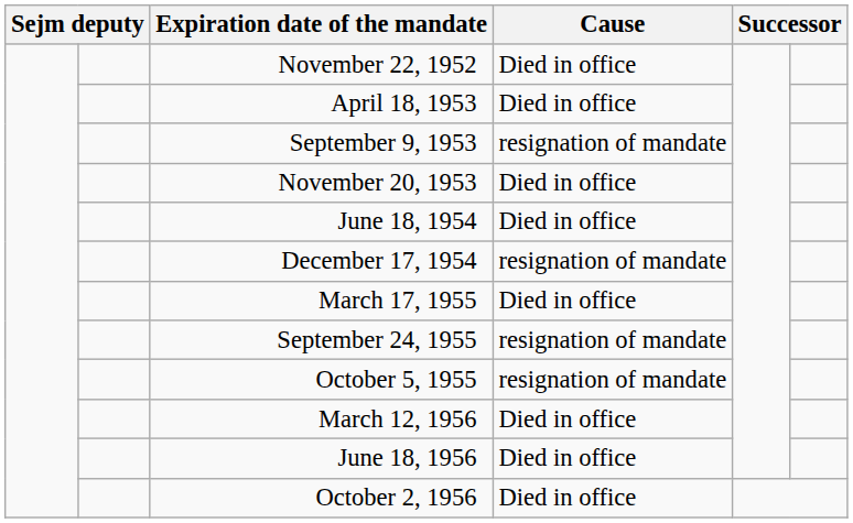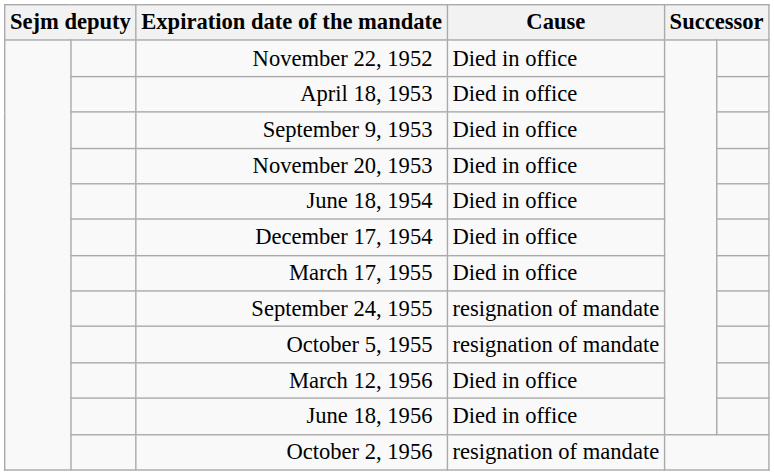September 9, 1953 | Cause: resignation of mandate -> Died in office
December 17, 1954 | Cause: resignation of mandate -> Died in office
October 2, 1956 | Cause: Died in office -> resignation of mandate
